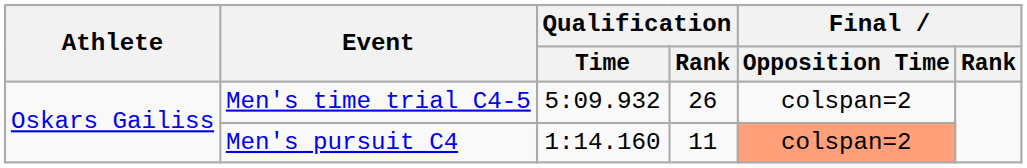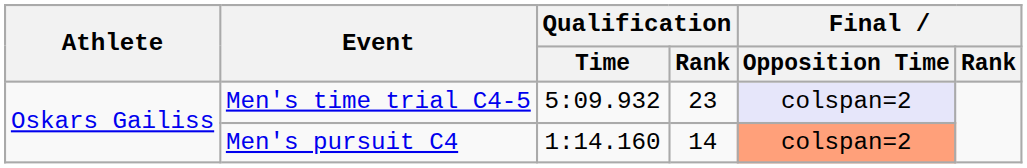Men's time trial C4-5 | Qualification / Rank: 26 -> 23
Men's time trial C4-5 | Final / Opposition Time: no background -> lavender background
Men's pursuit C4 | Qualification / Rank: 11 -> 14
